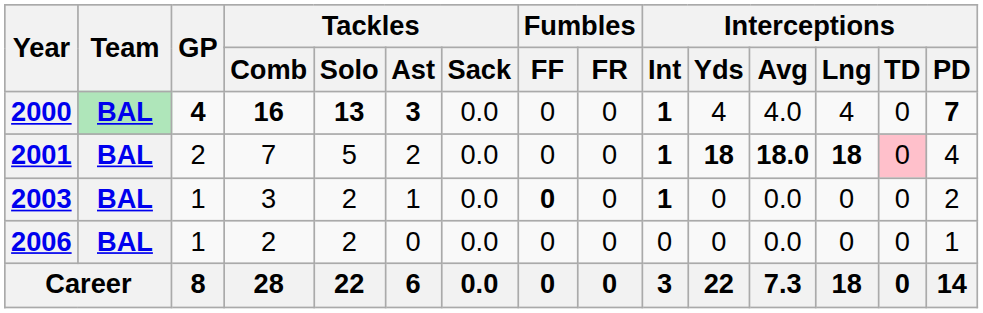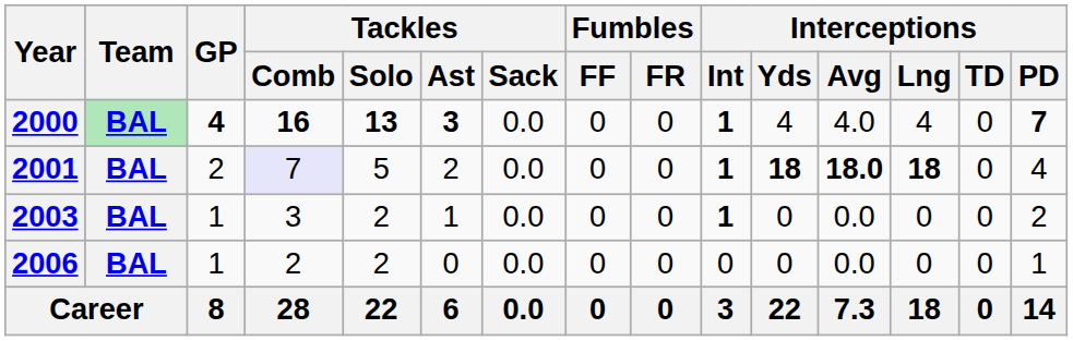2001 | Tackles / Comb: no background -> lavender background
2001 | Interceptions / TD: pink background -> no background
2003 | Fumbles / FF: bold -> normal
